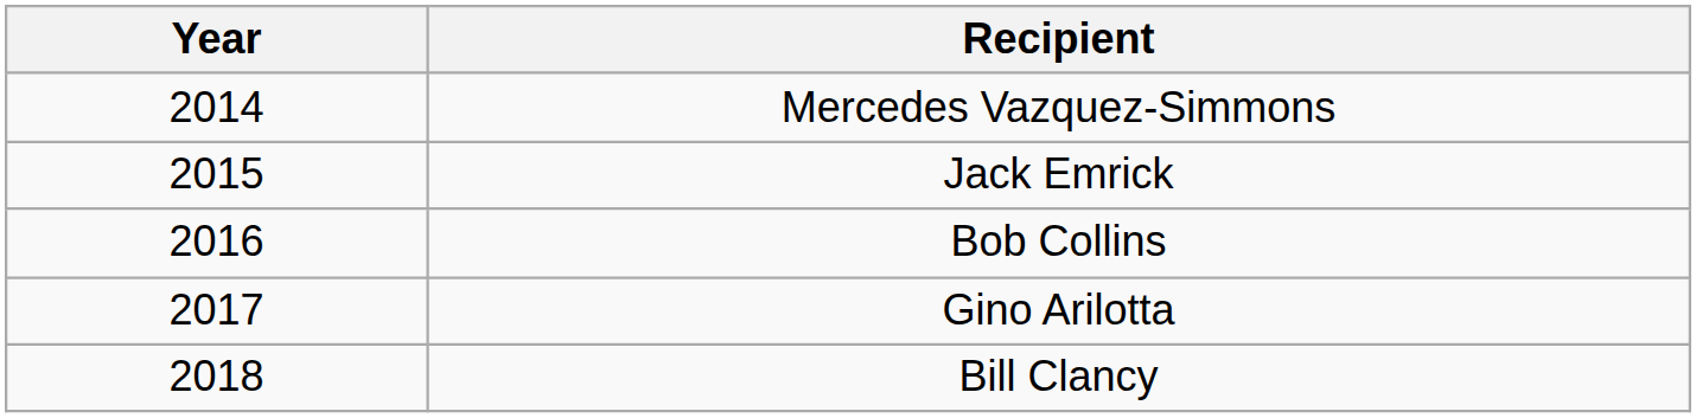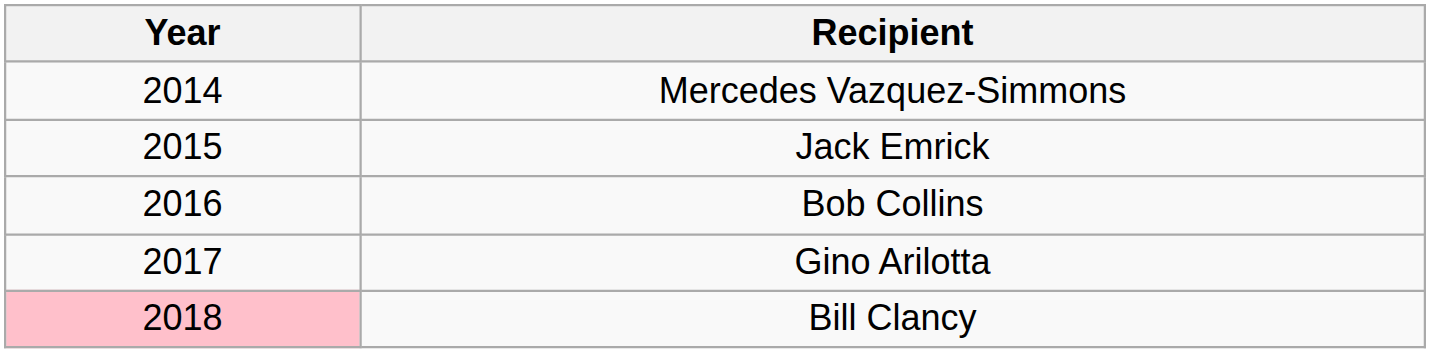Bill Clancy | Year: no background -> pink background
